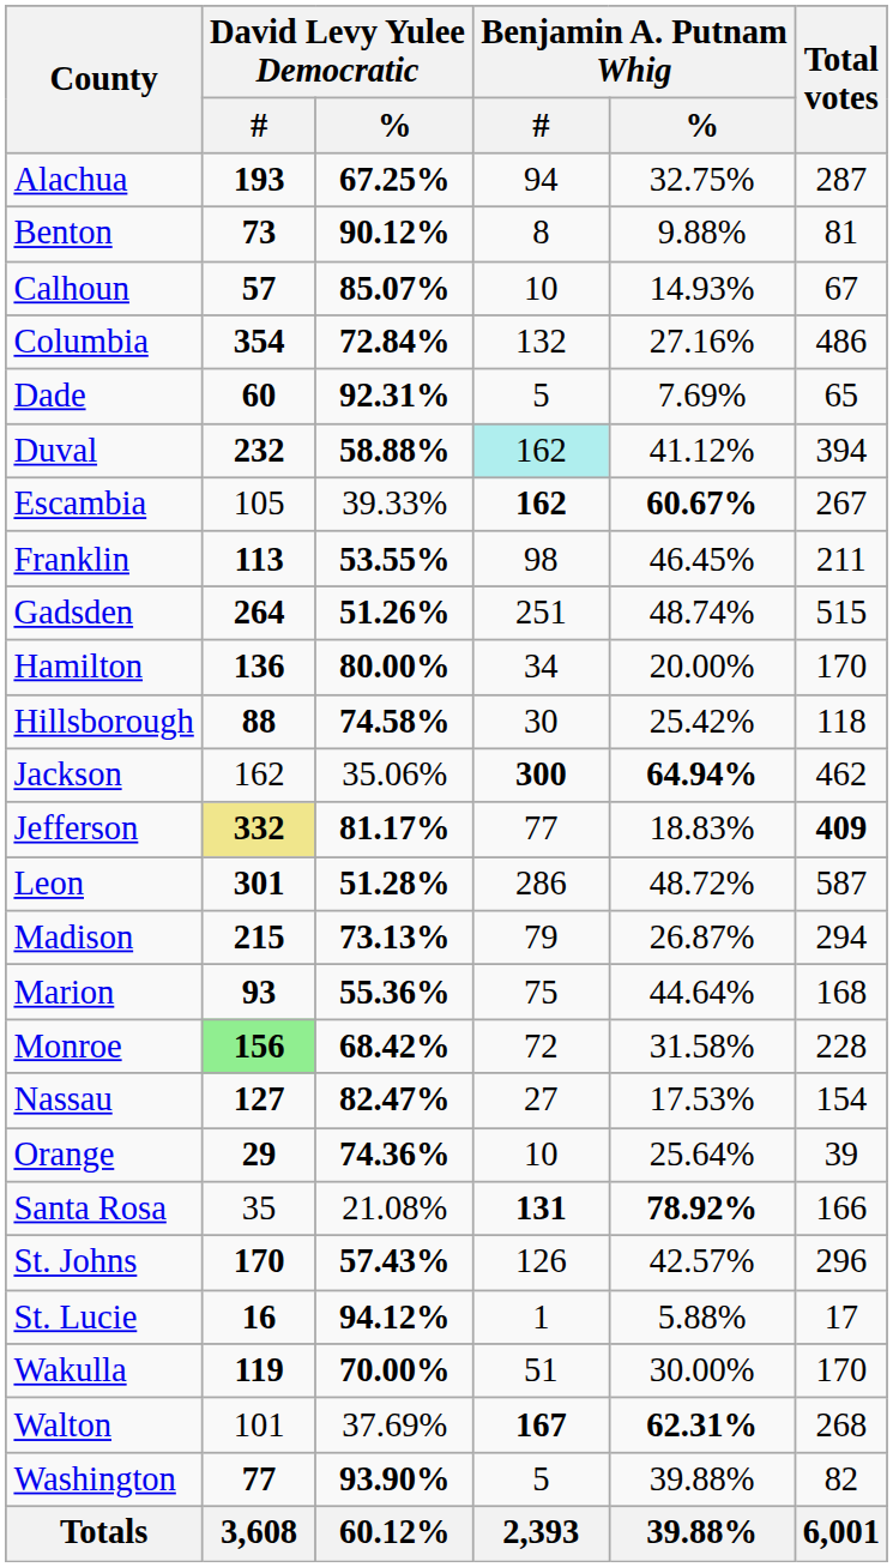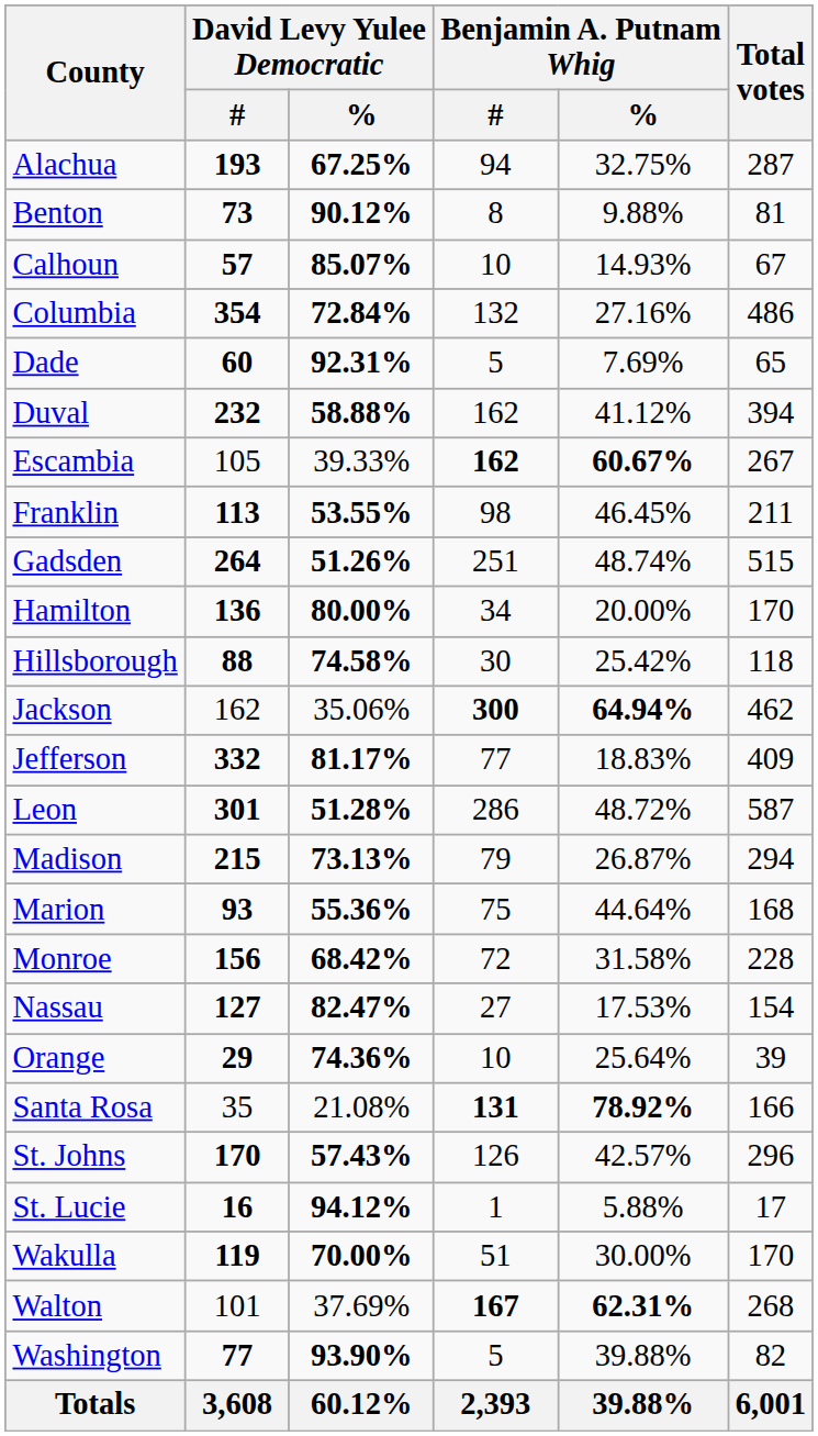Duval | Benjamin A. Putnam Whig / #: paleturquoise background -> no background
Jefferson | David Levy Yulee Democratic / #: khaki background -> no background
Jefferson | Total votes: bold -> normal
Monroe | David Levy Yulee Democratic / #: lightgreen background -> no background
